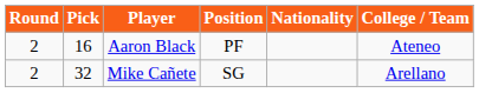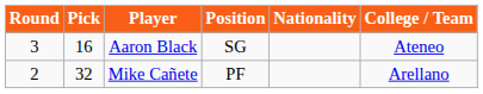Aaron Black | Round: 2 -> 3
Aaron Black | Position: PF -> SG
Mike Cañete | Position: SG -> PF
